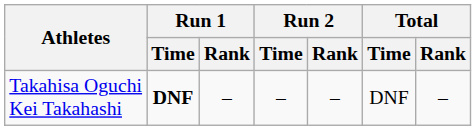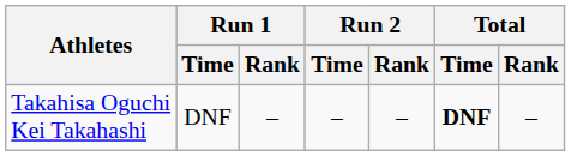Takahisa Oguchi Kei Takahashi | Run 1 / Time: bold -> normal
Takahisa Oguchi Kei Takahashi | Total / Time: normal -> bold
